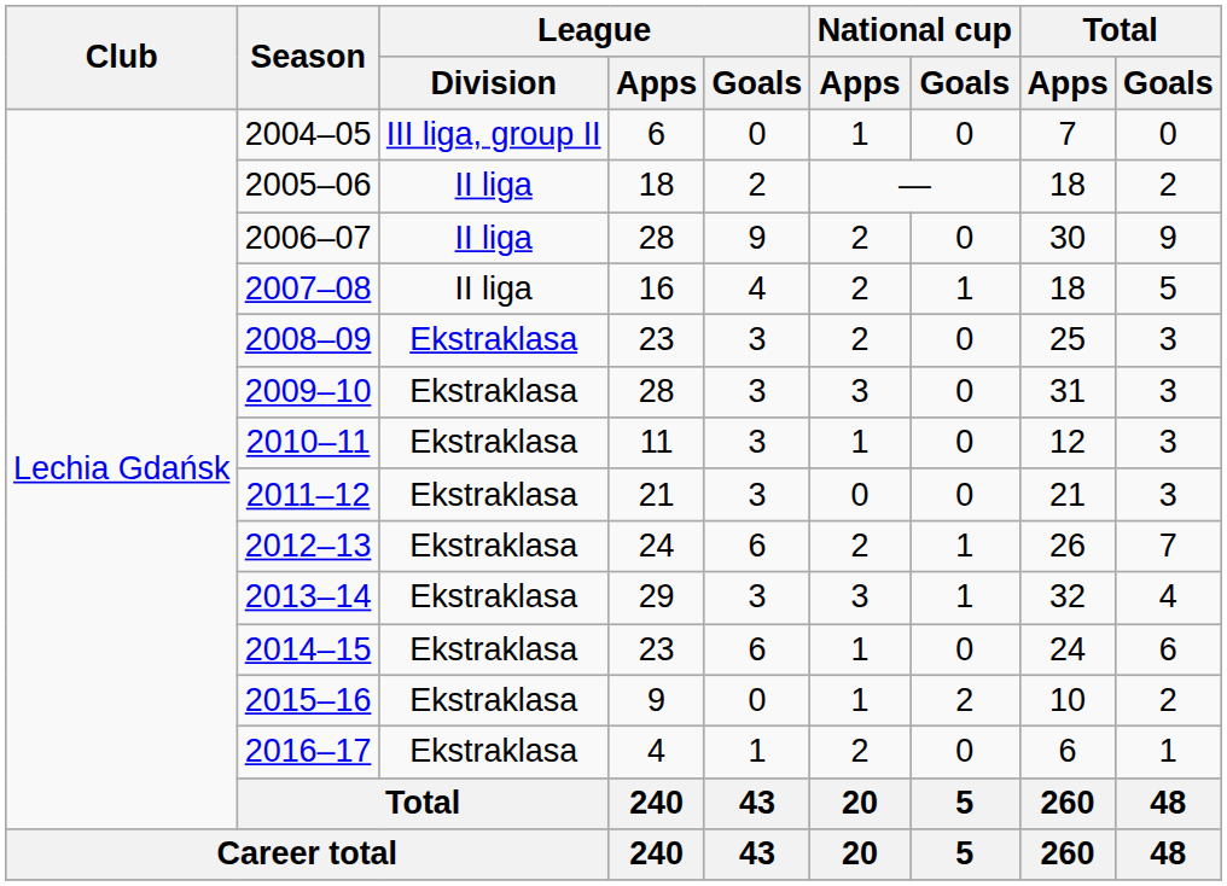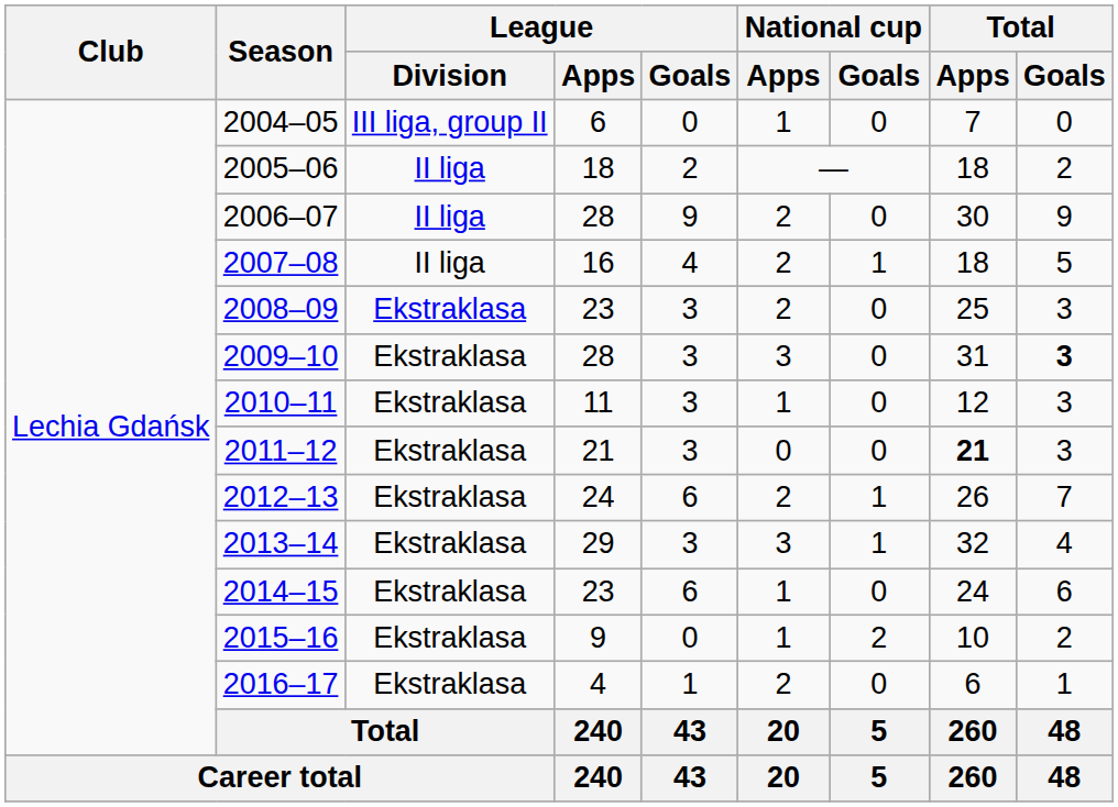2009–10 | Total / Goals: normal -> bold
2011–12 | Total / Apps: normal -> bold
